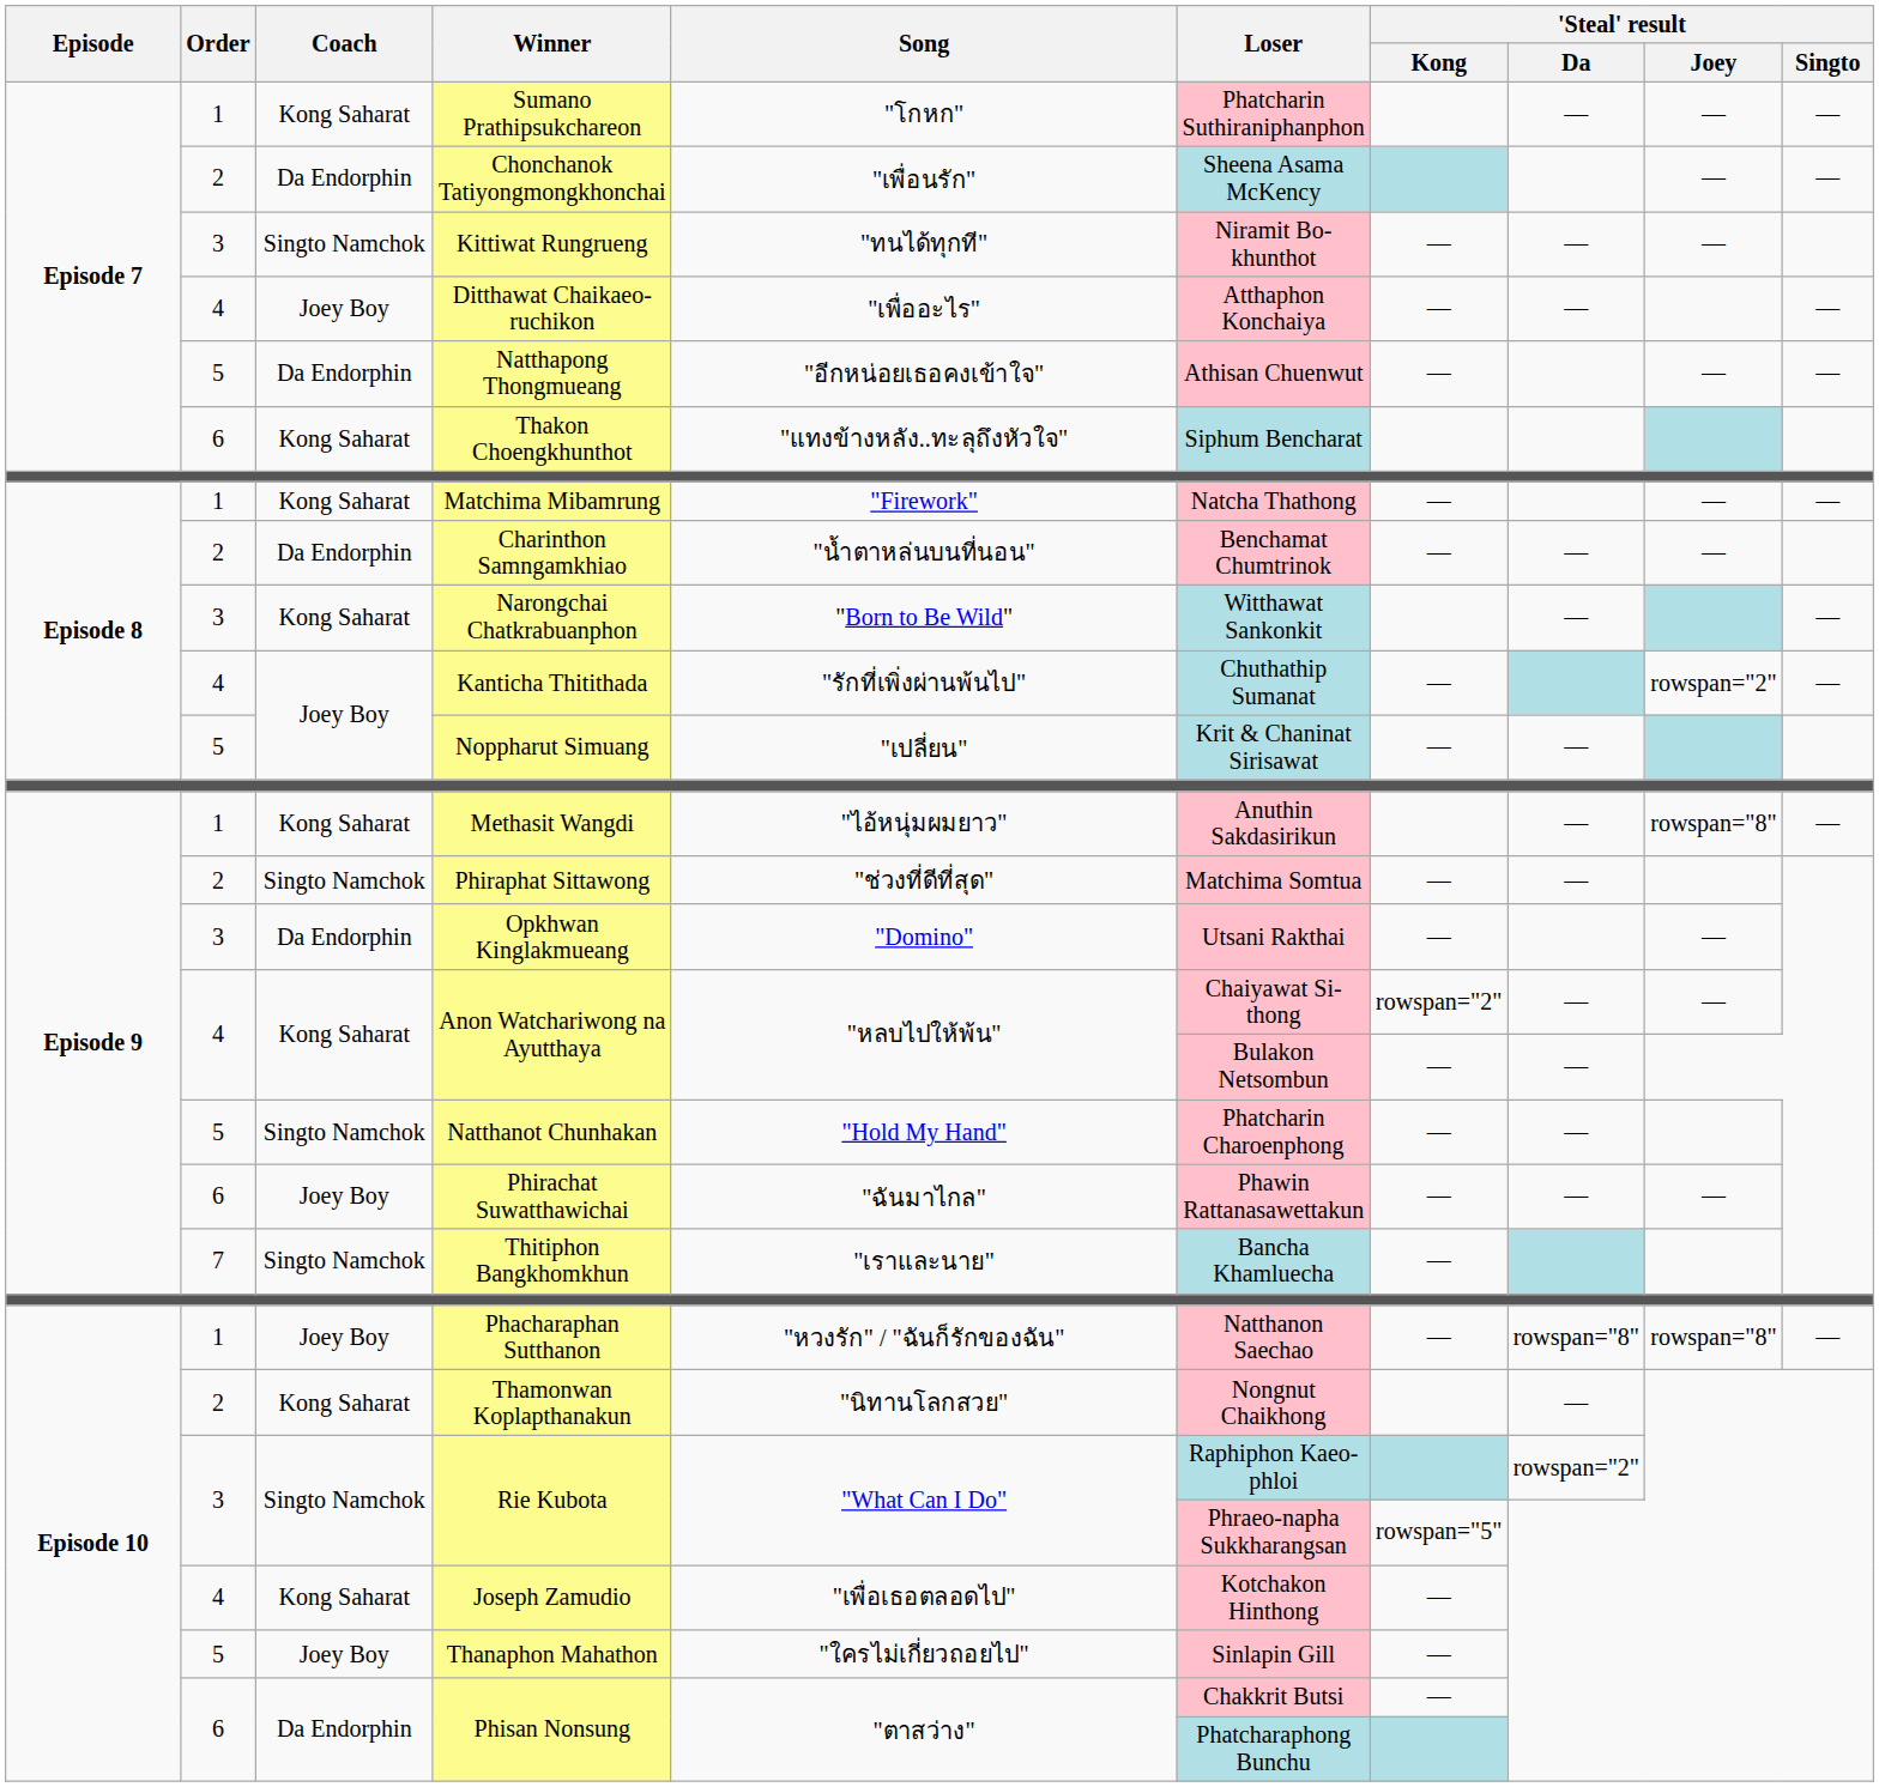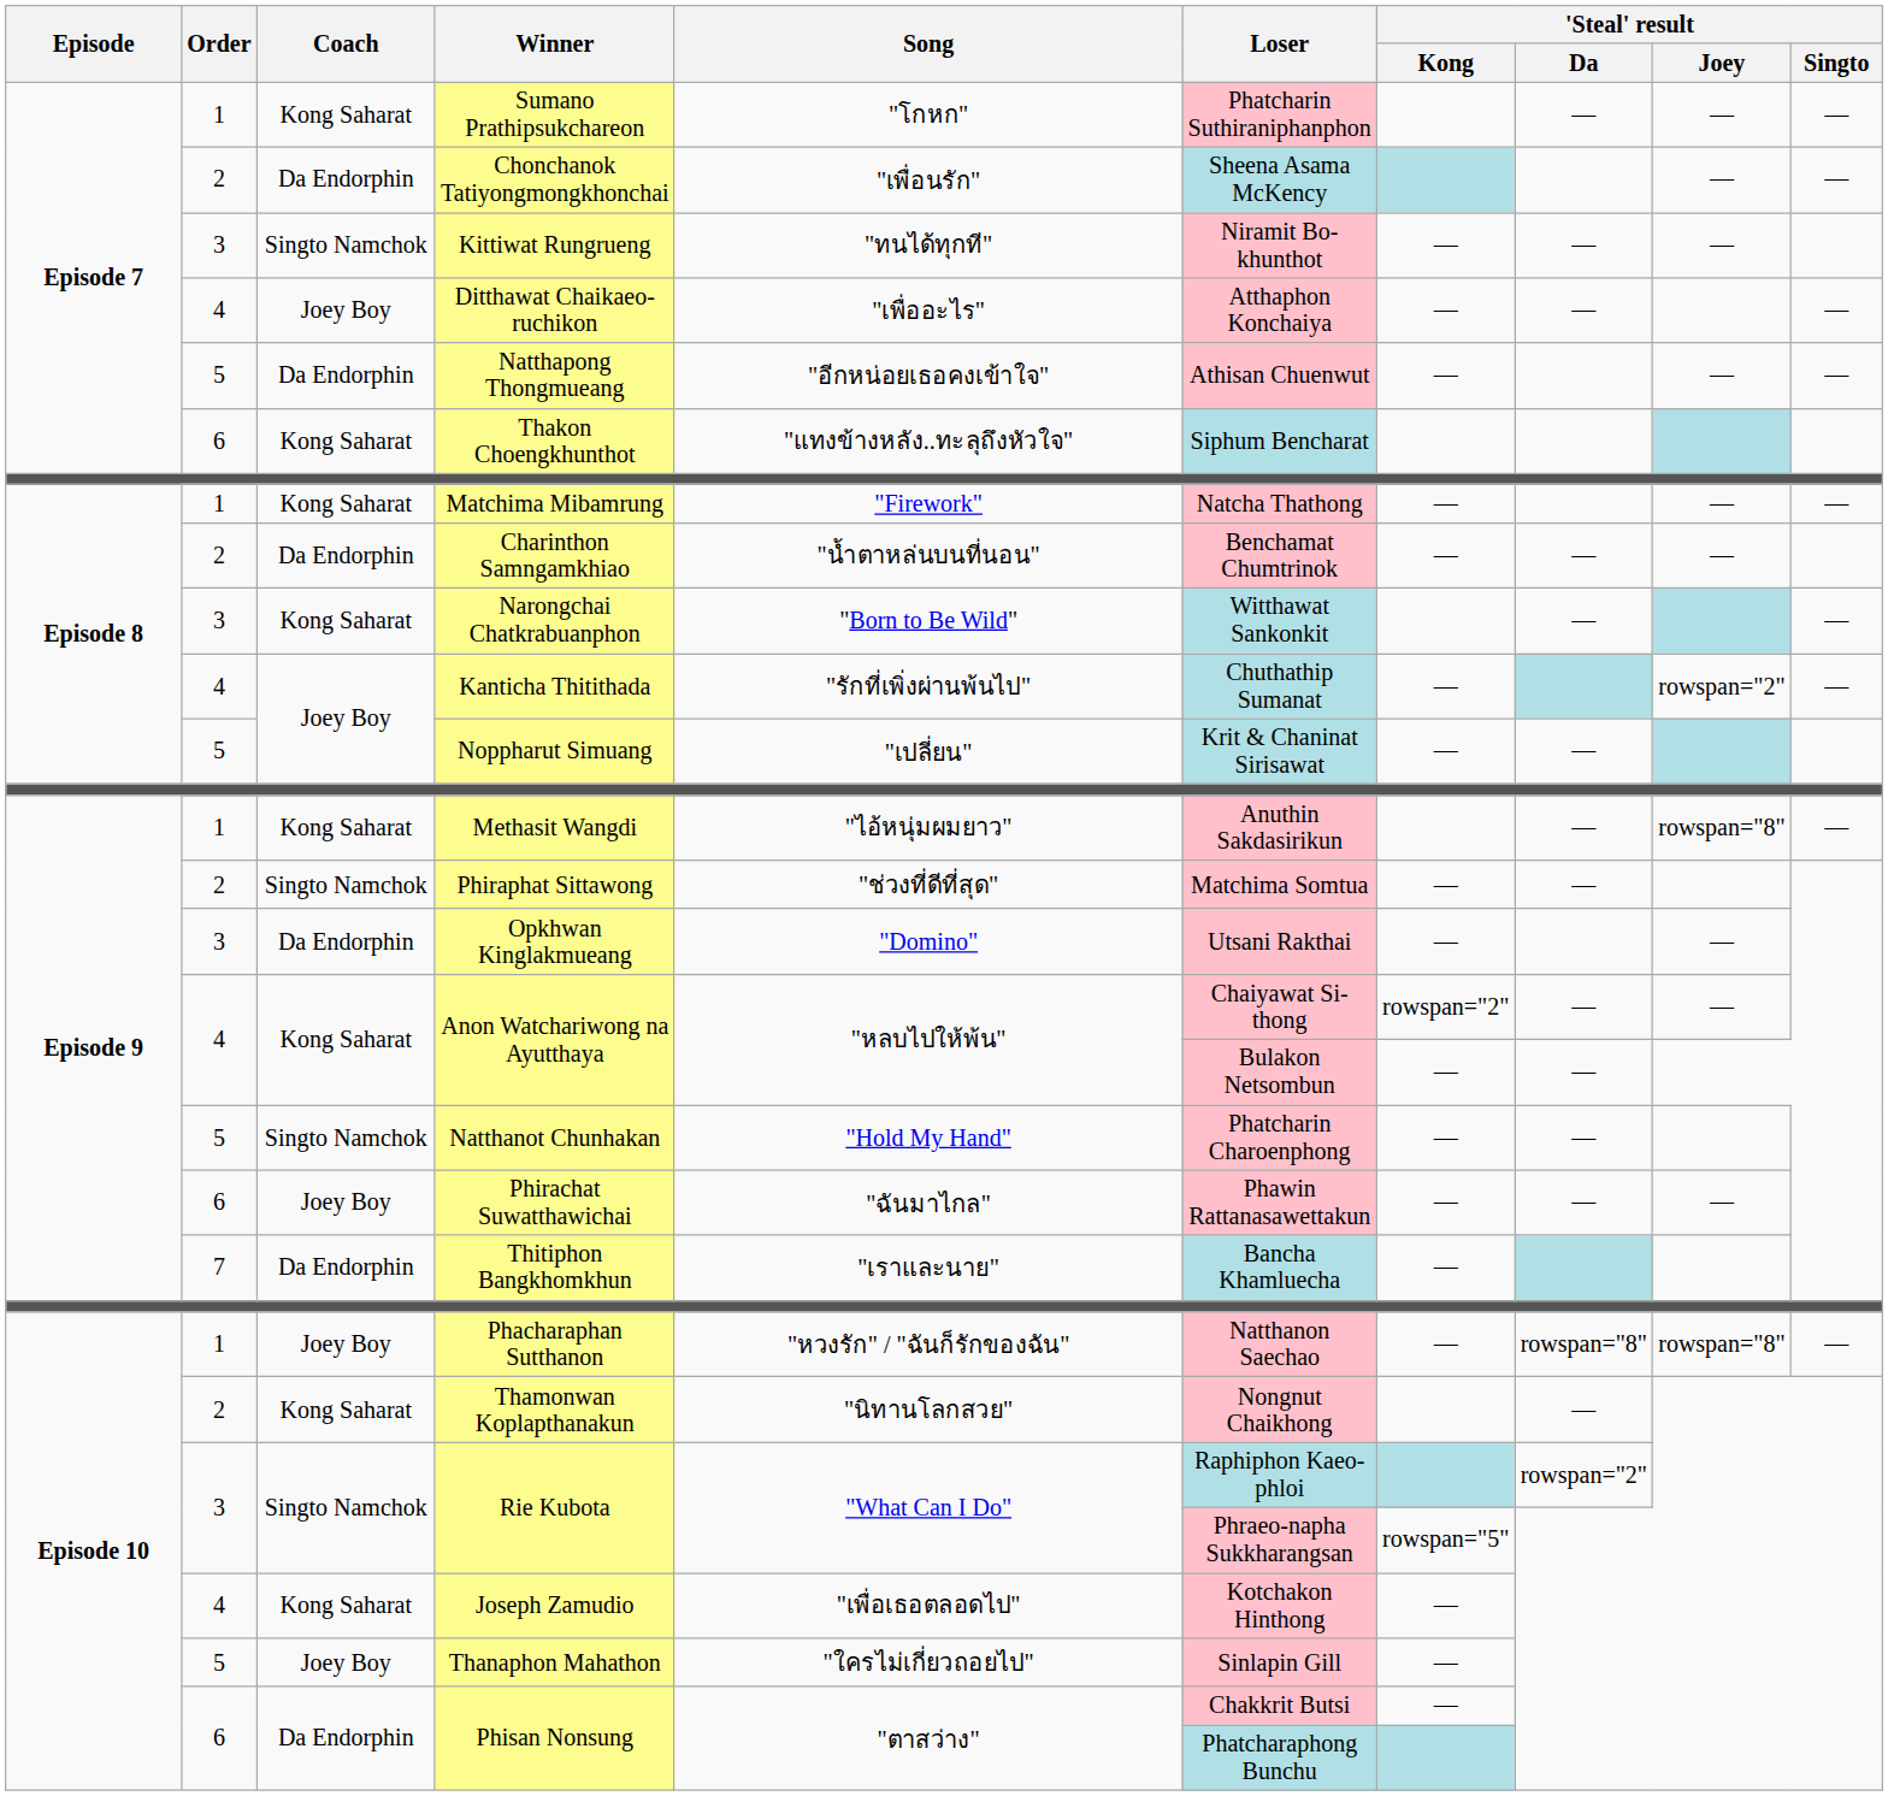Thitiphon Bangkhomkhun | Coach: Singto Namchok -> Da Endorphin
